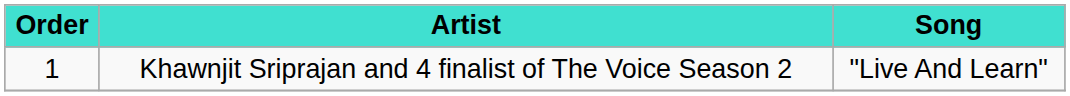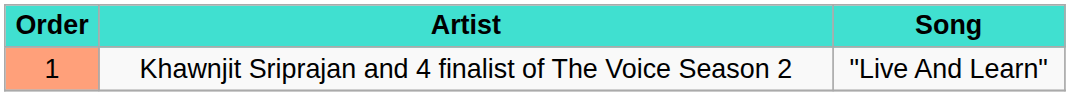Khawnjit Sriprajan and 4 finalist of The Voice Season 2 | Order: no background -> lightsalmon background
